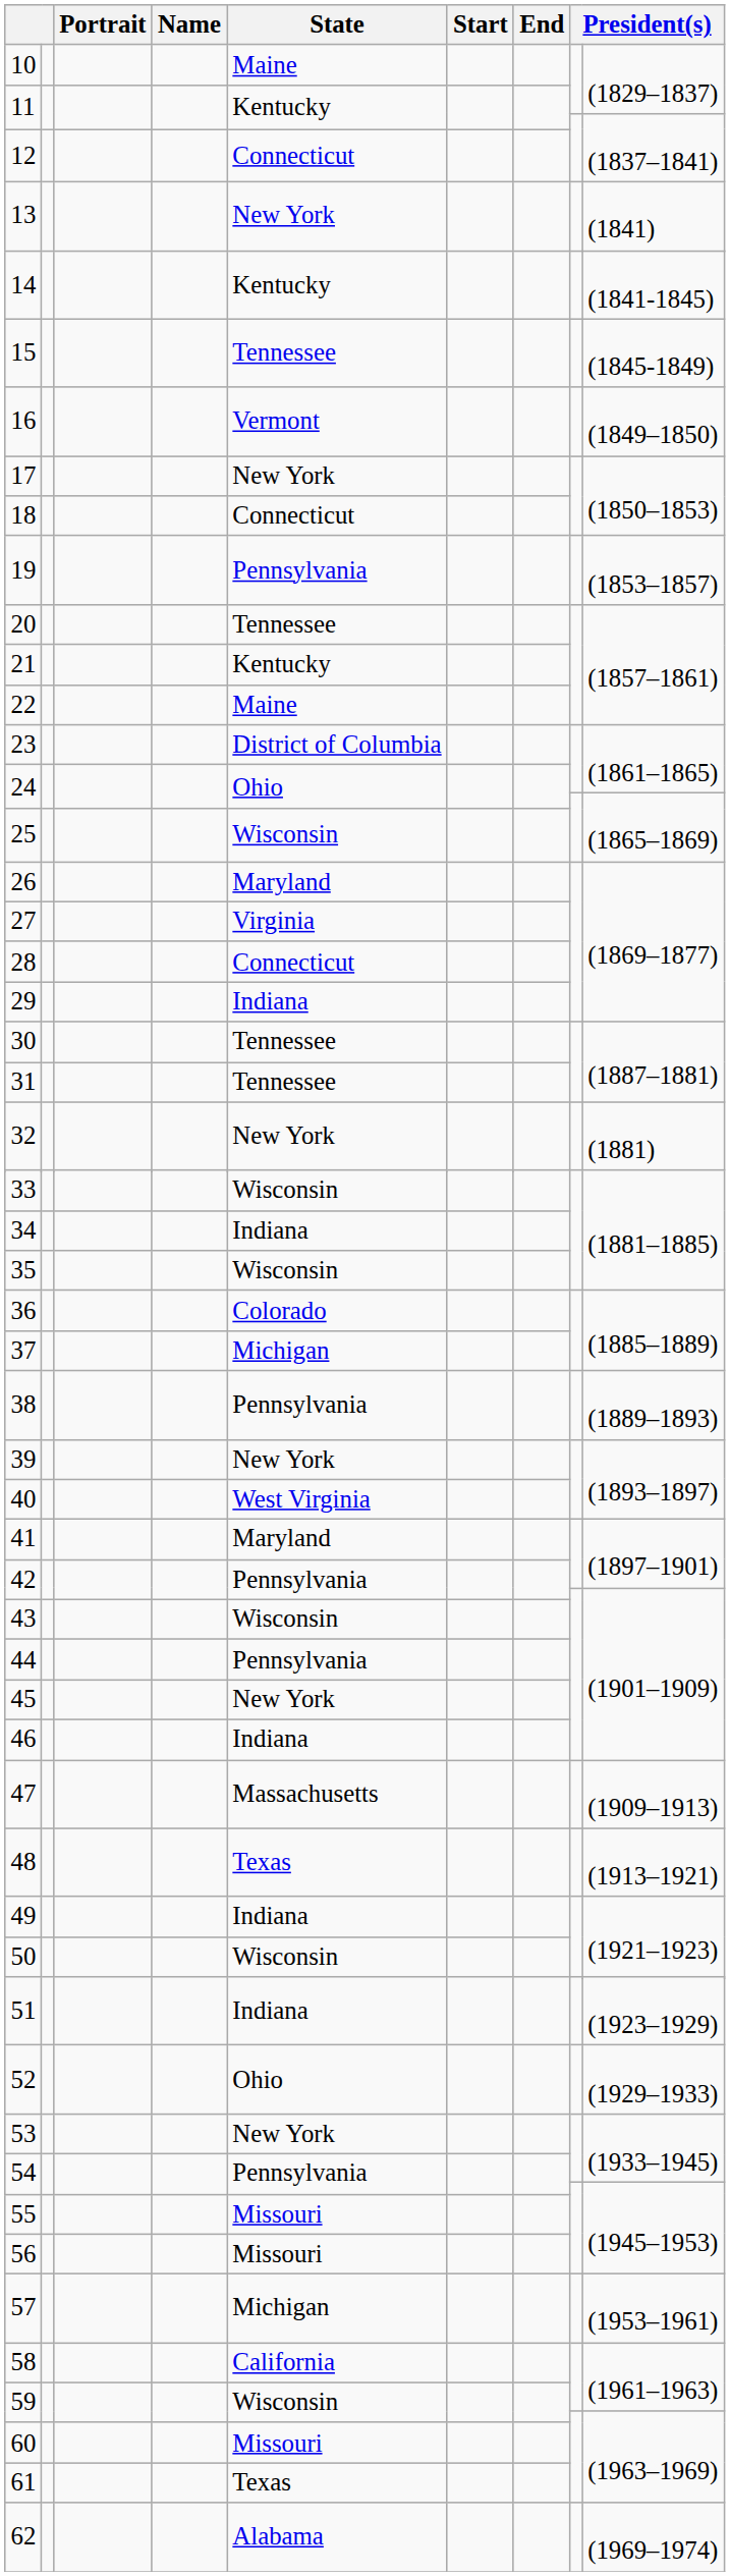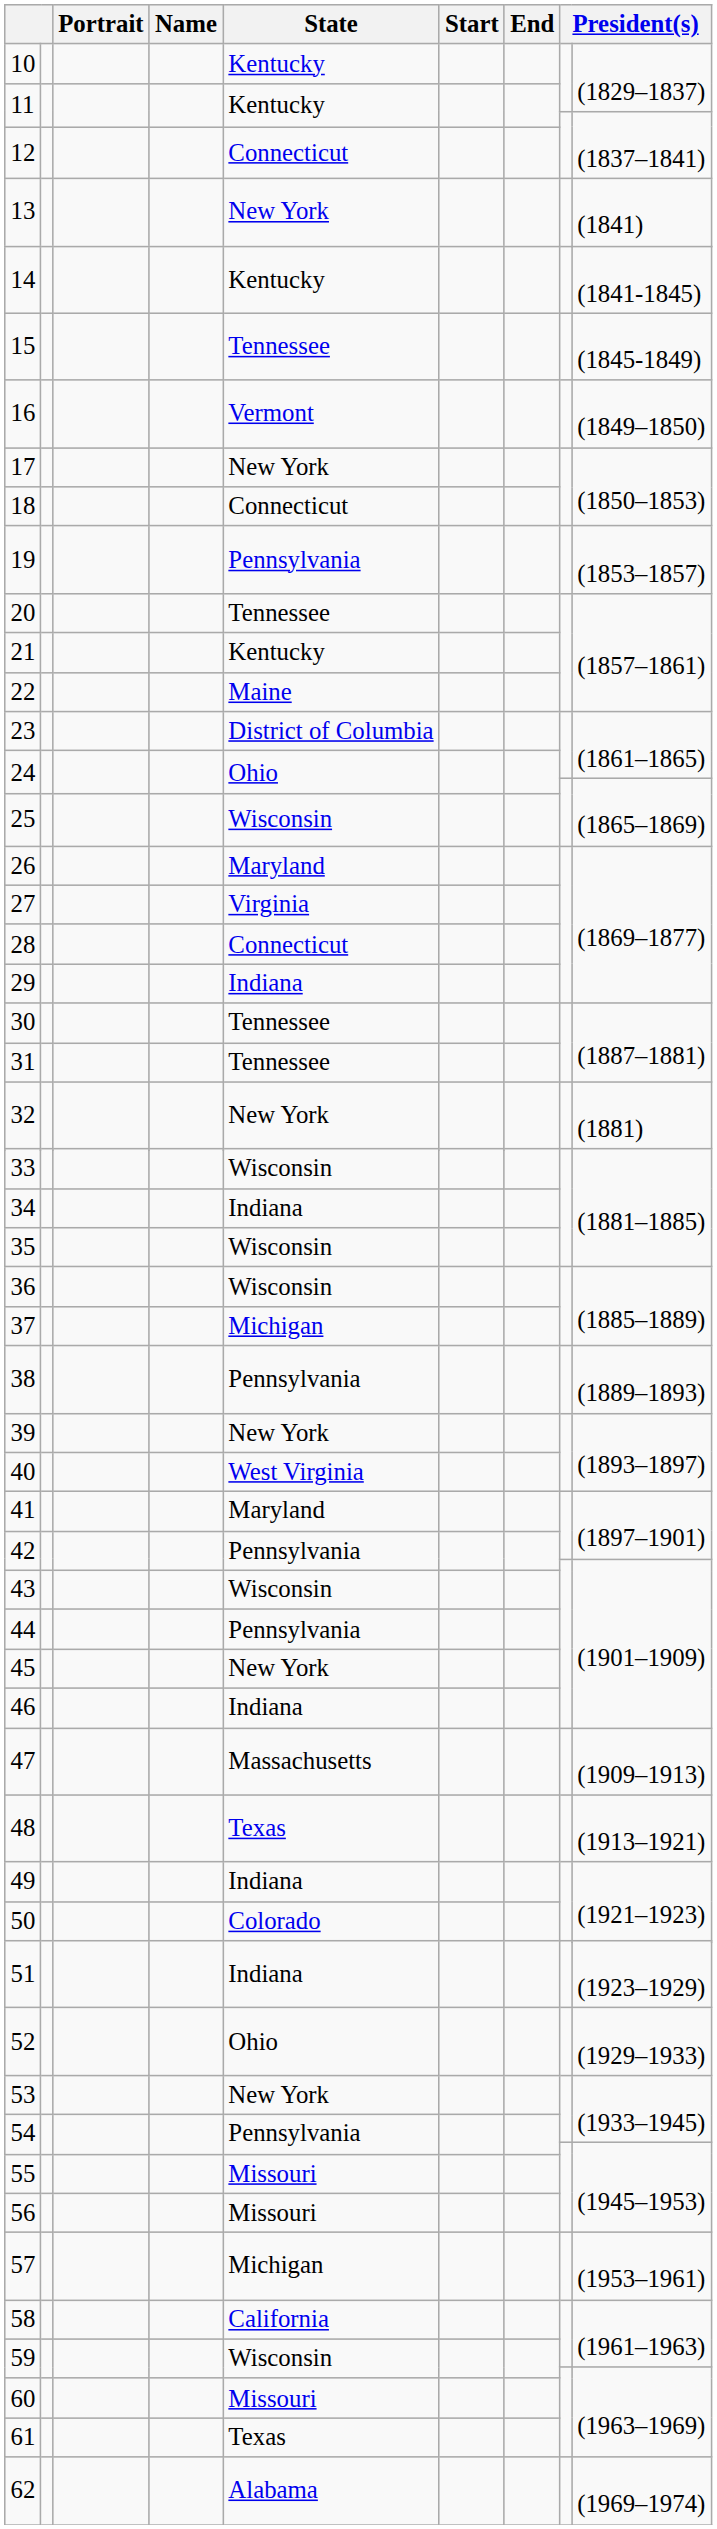10 | State: Maine -> Kentucky
36 | State: Colorado -> Wisconsin
50 | State: Wisconsin -> Colorado
